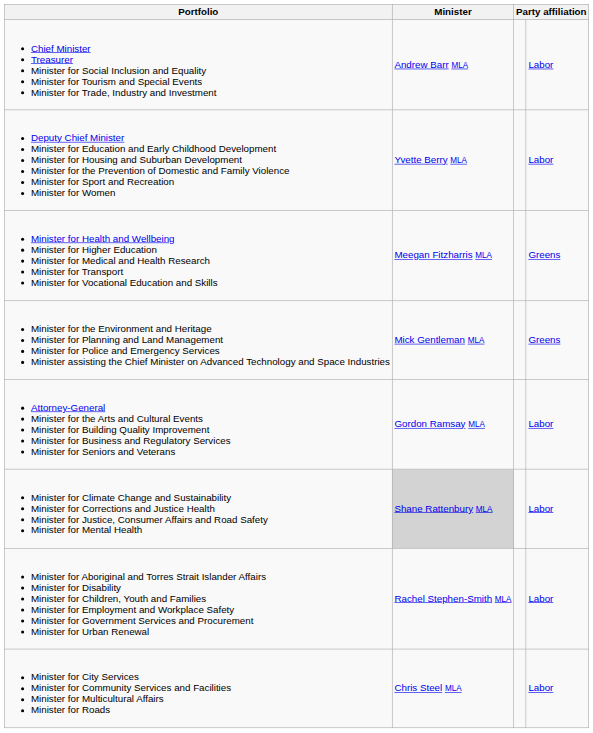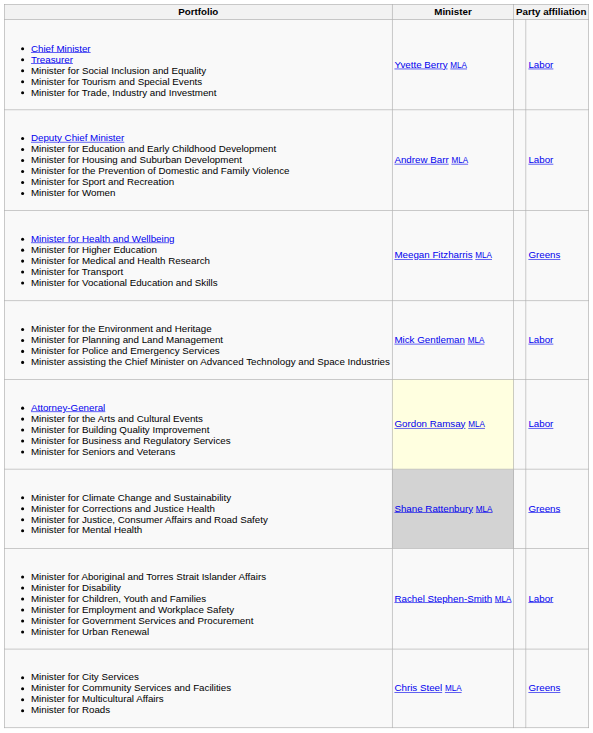row 2 | Minister: Andrew Barr MLA -> Yvette Berry MLA
row 3 | Minister: Yvette Berry MLA -> Andrew Barr MLA
row 5 | column 4: Greens -> Labor
row 6 | Minister: no background -> lightyellow background
row 7 | column 4: Labor -> Greens
row 9 | column 4: Labor -> Greens
